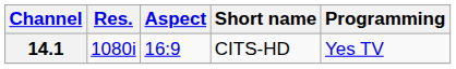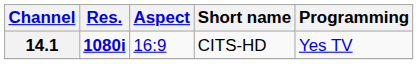14.1 | Res.: normal -> bold
